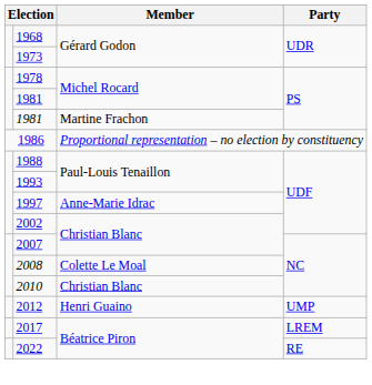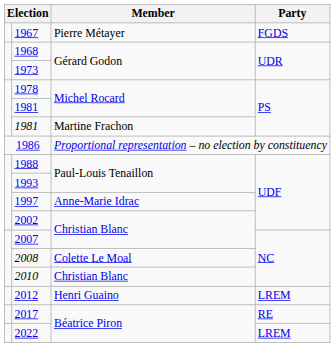+ row: 1967 | Pierre Métayer | FGDS
2012 | Party: UMP -> LREM
2017 | Party: LREM -> RE
2022 | Party: RE -> LREM
